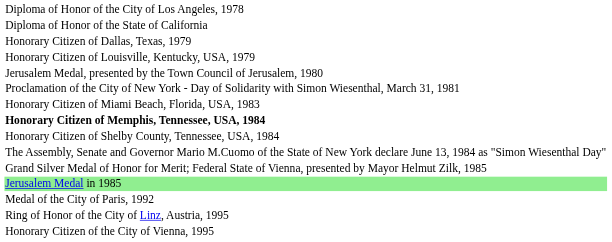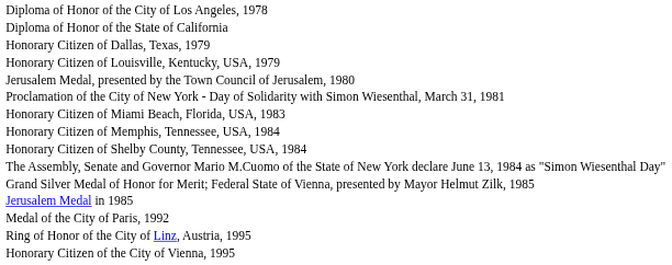row 8 | column 1: bold -> normal
row 12 | column 1: lightgreen background -> no background
